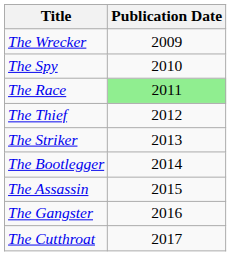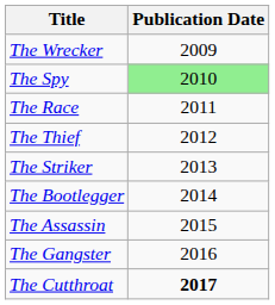The Spy | Publication Date: no background -> lightgreen background
The Race | Publication Date: lightgreen background -> no background
The Cutthroat | Publication Date: normal -> bold
